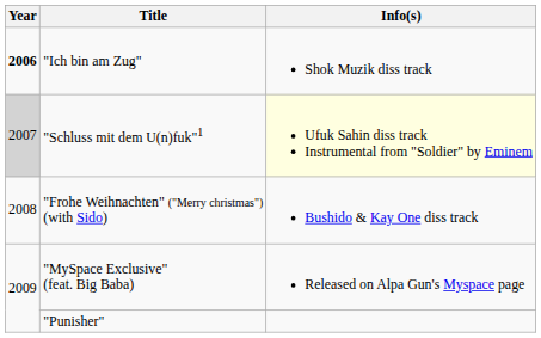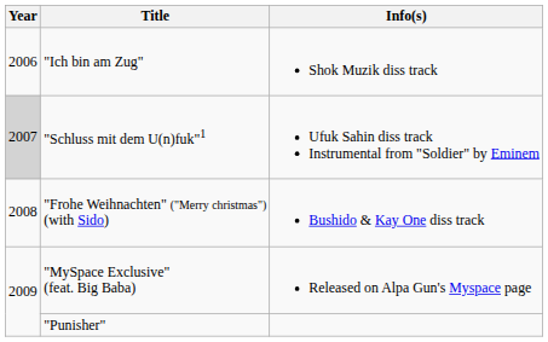"Ich bin am Zug" | Year: bold -> normal
"Schluss mit dem U(n)fuk"1 | Info(s): lightyellow background -> no background
